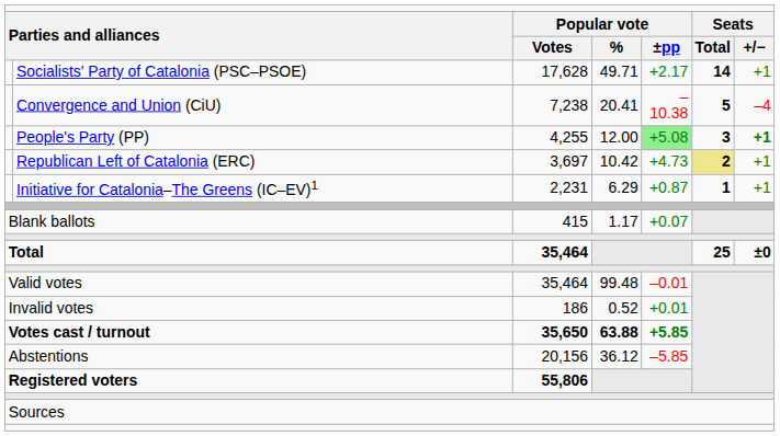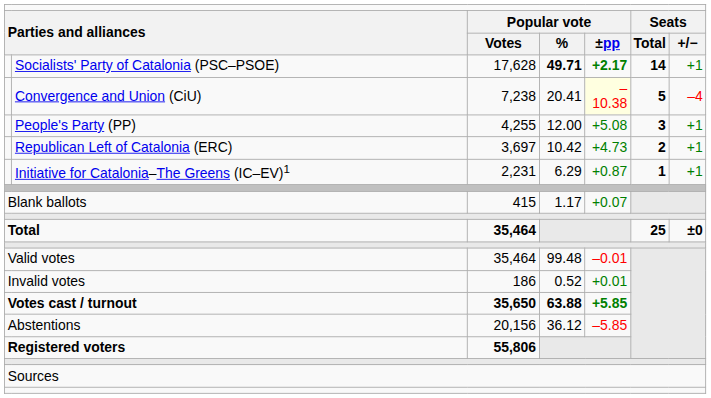Socialists' Party of Catalonia (PSC–PSOE) | column 4: normal -> bold
Socialists' Party of Catalonia (PSC–PSOE) | column 5: normal -> bold
Convergence and Union (CiU) | column 5: no background -> lightyellow background
People's Party (PP) | column 5: lightgreen background -> no background
People's Party (PP) | column 7: bold -> normal
Republican Left of Catalonia (ERC) | column 6: khaki background -> no background
